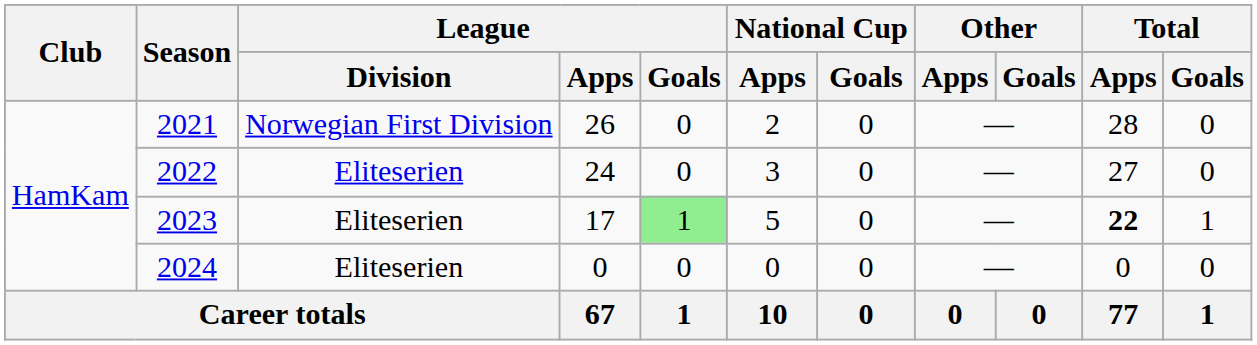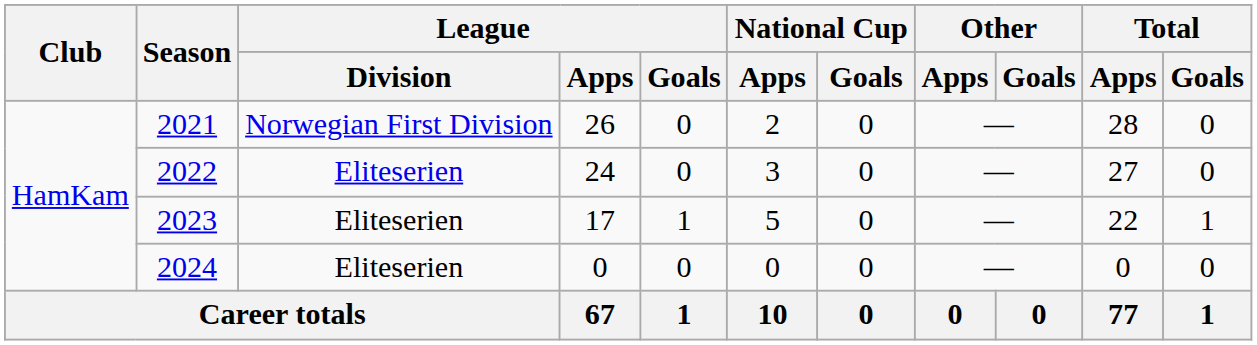2023 | League / Goals: lightgreen background -> no background
2023 | Total / Apps: bold -> normal
